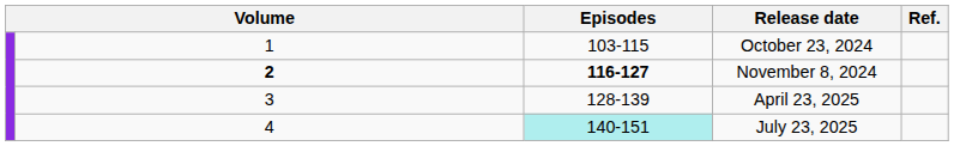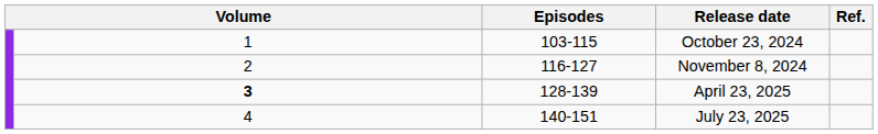November 8, 2024 | column 2: bold -> normal
November 8, 2024 | Episodes: bold -> normal
April 23, 2025 | column 2: normal -> bold
July 23, 2025 | Episodes: paleturquoise background -> no background
